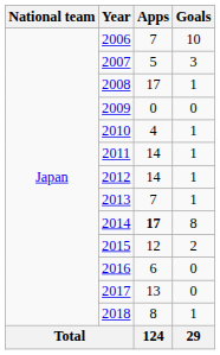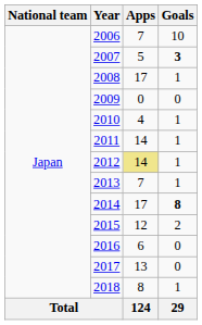2007 | Goals: normal -> bold
2012 | Apps: no background -> khaki background
2014 | Apps: bold -> normal
2014 | Goals: normal -> bold
